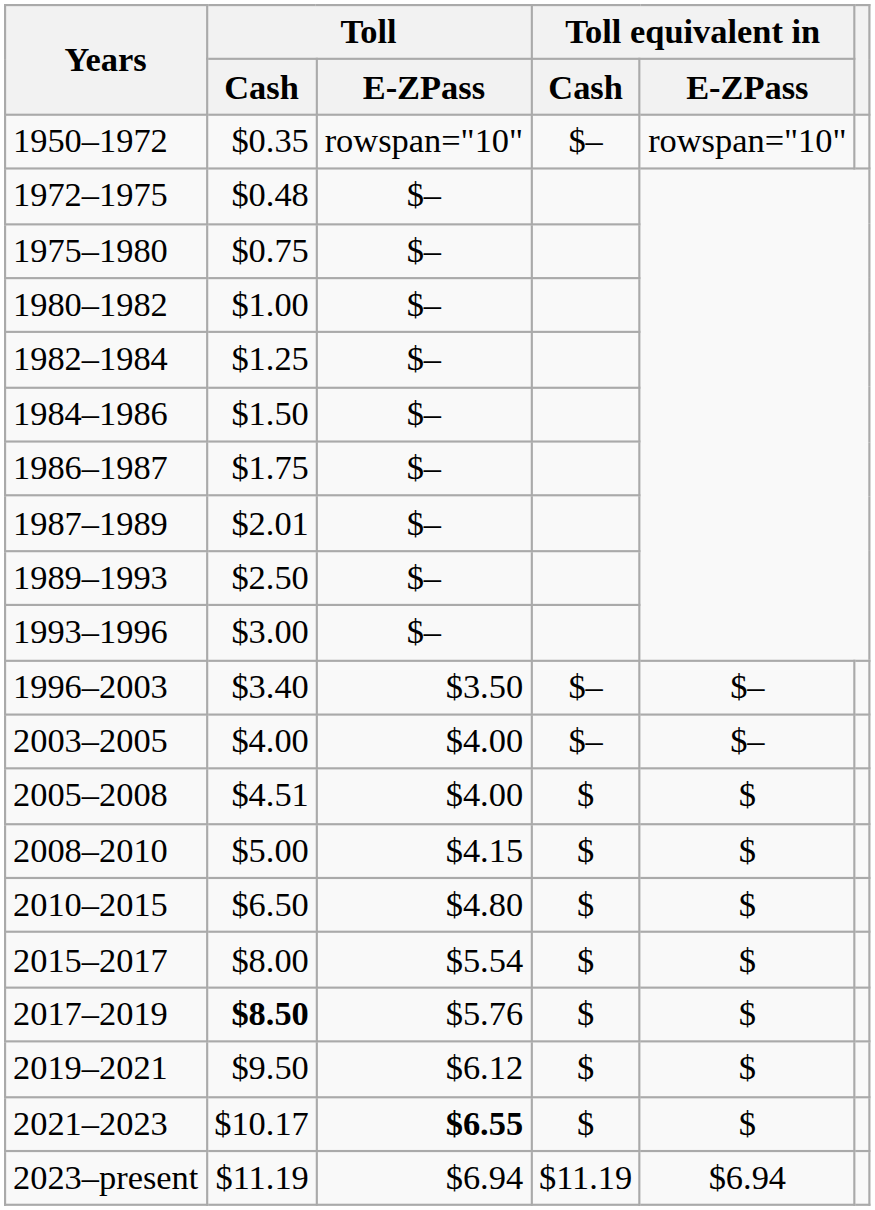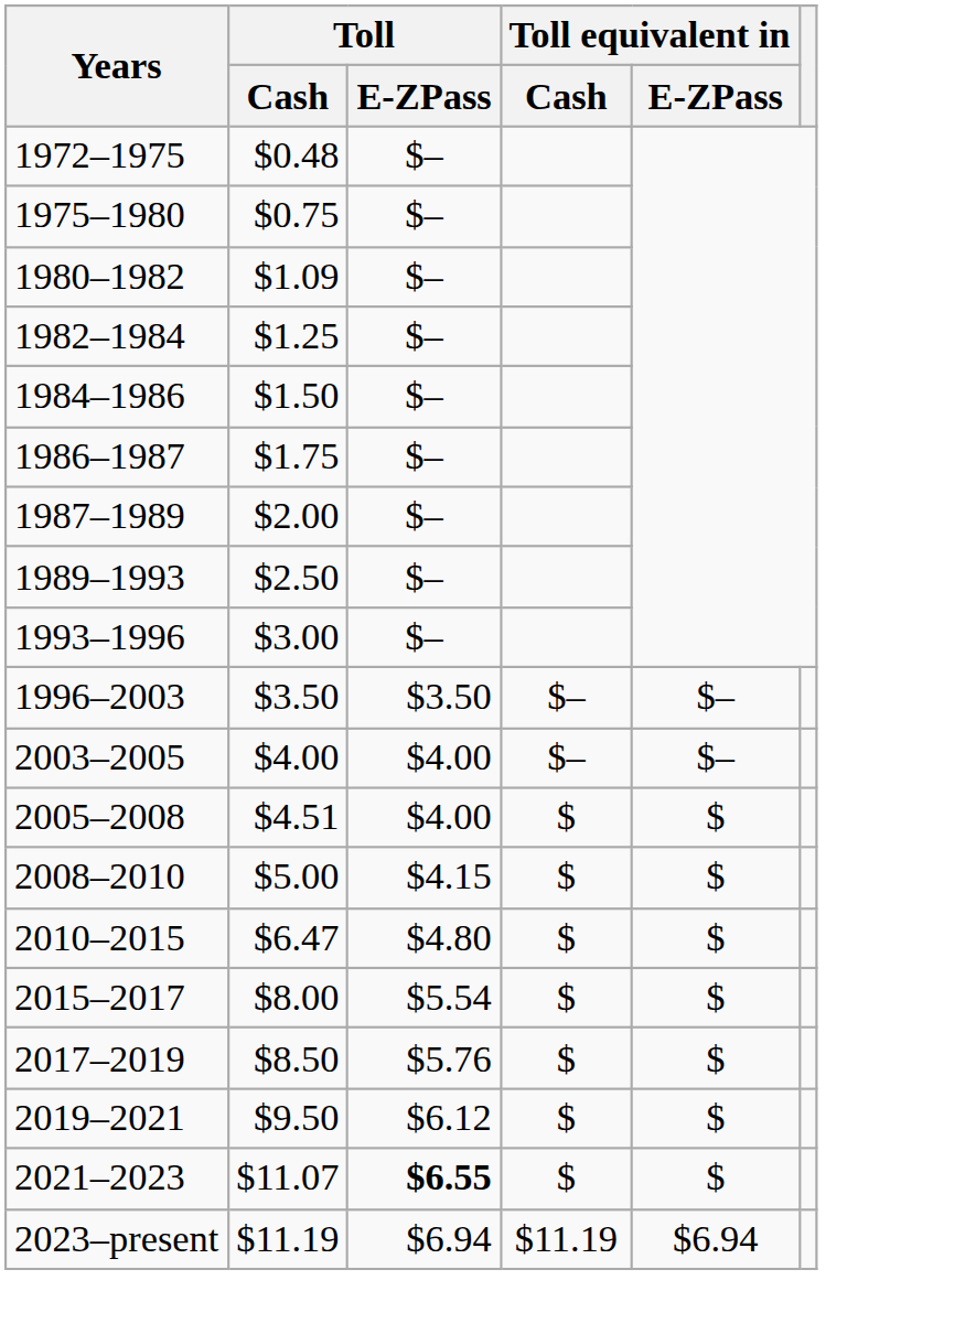- row: 1950–1972 | $0.35 | rowspan="10" | $– | rowspan="10"
1980–1982 | Toll / Cash: $1.00 -> $1.09
1987–1989 | Toll / Cash: $2.01 -> $2.00
1996–2003 | Toll / Cash: $3.40 -> $3.50
2010–2015 | Toll / Cash: $6.50 -> $6.47
2017–2019 | Toll / Cash: bold -> normal
2021–2023 | Toll / Cash: $10.17 -> $11.07
